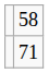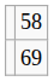row 2 | column 2: 71 -> 69
